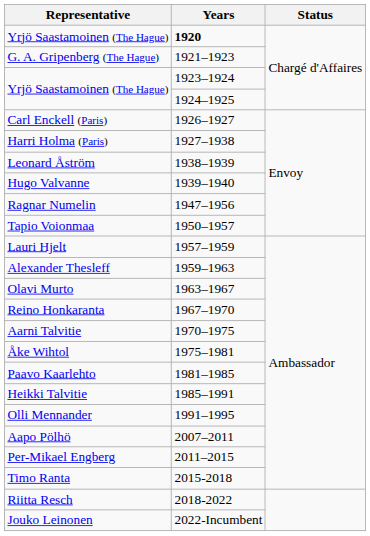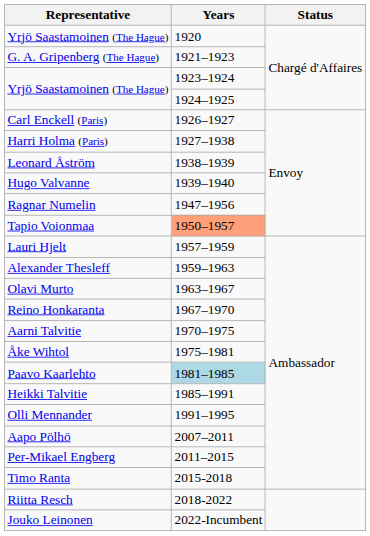Yrjö Saastamoinen (The Hague) / 1920 | Years: bold -> normal
Tapio Voionmaa | Years: no background -> lightsalmon background
Paavo Kaarlehto | Years: no background -> lightblue background
